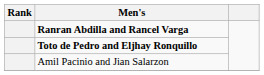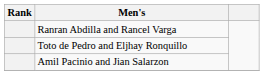Ranran Abdilla and Rancel Varga | Men's: bold -> normal
Toto de Pedro and Eljhay Ronquillo | Men's: bold -> normal
